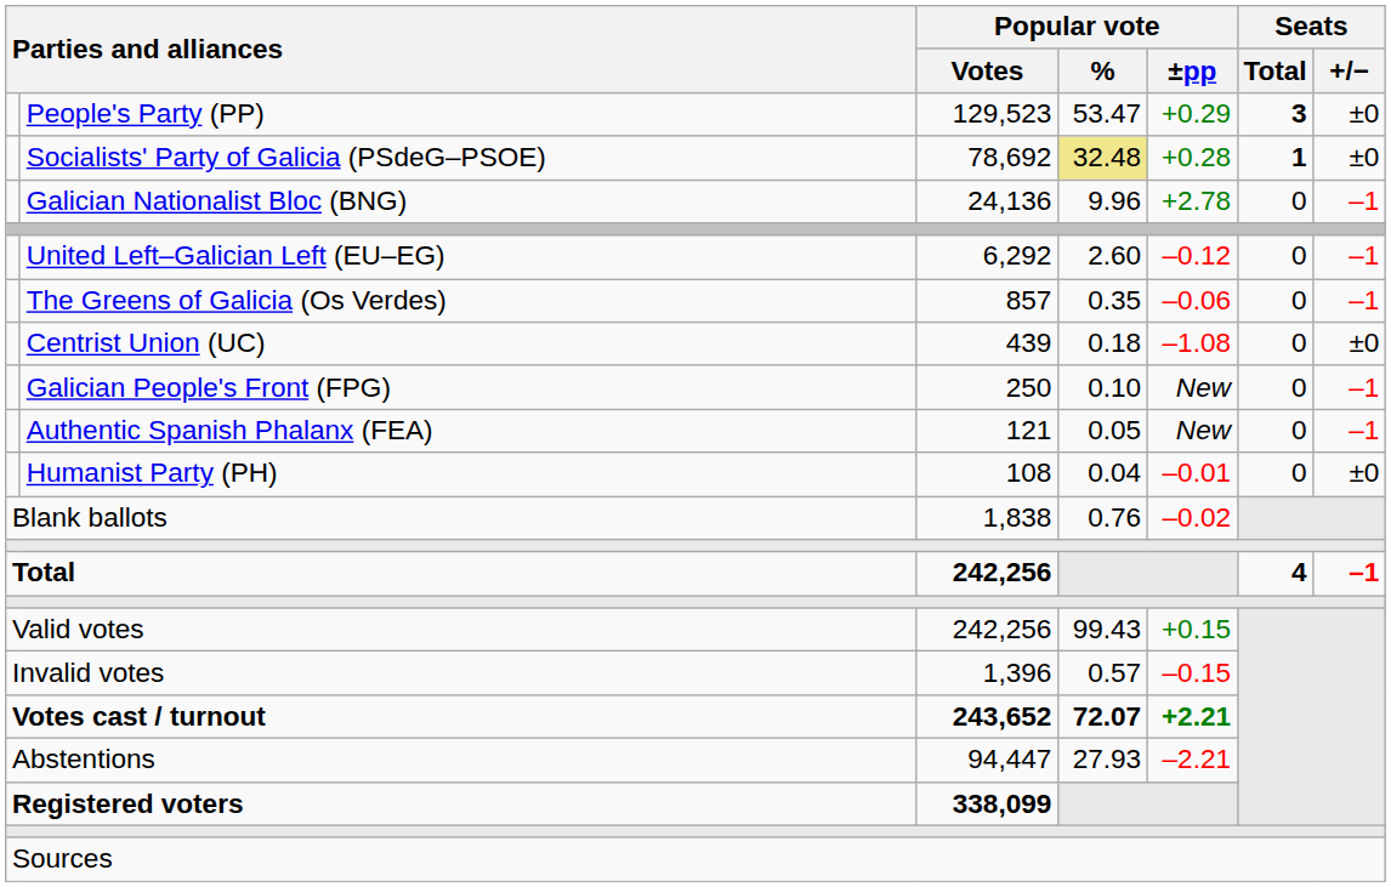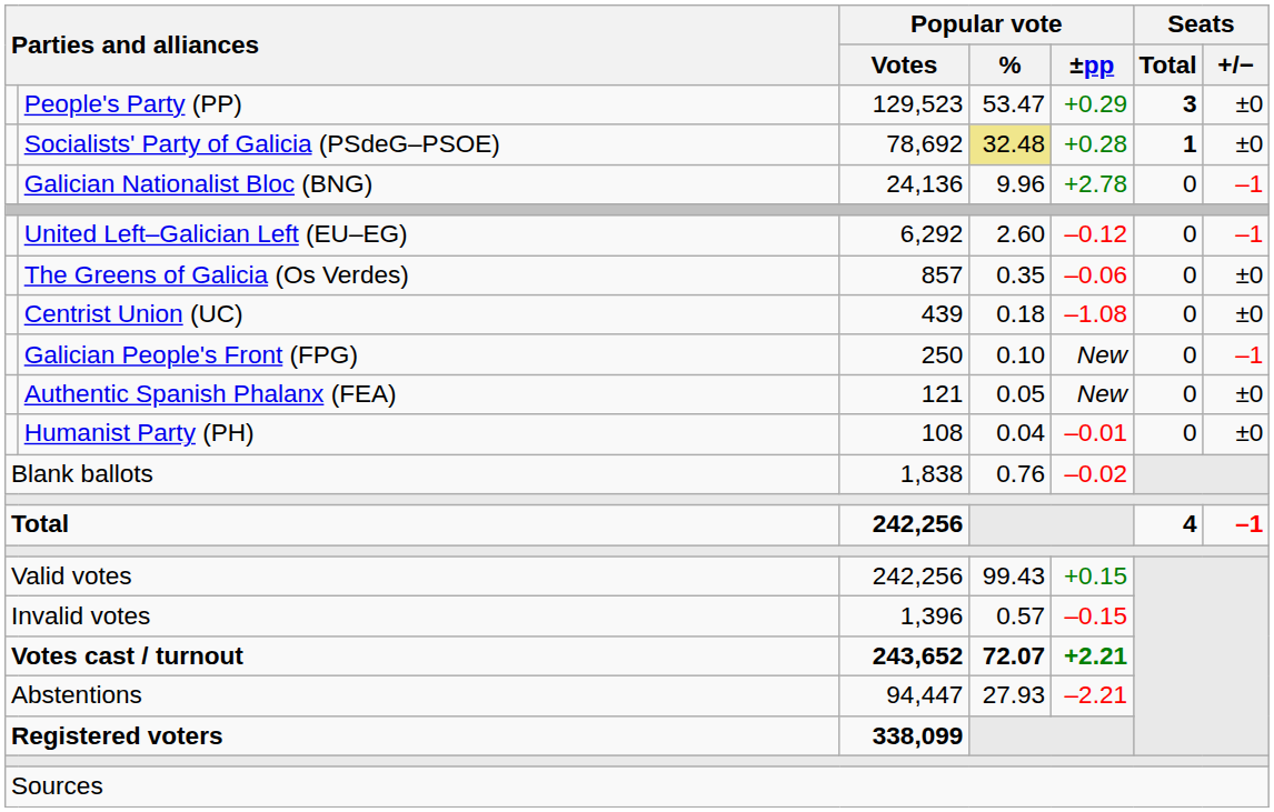The Greens of Galicia (Os Verdes) | Seats / +/−: –1 -> ±0
Authentic Spanish Phalanx (FEA) | Seats / +/−: –1 -> ±0
